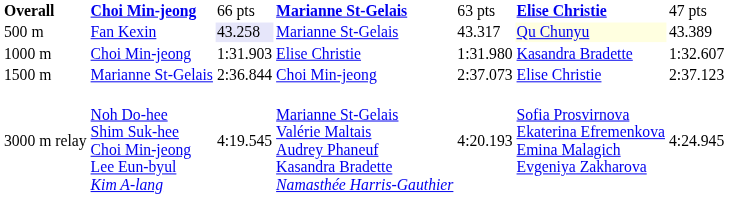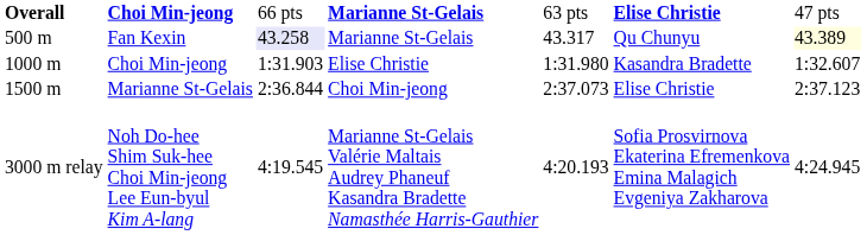Fan Kexin | column 6: lightyellow background -> no background
Fan Kexin | column 7: no background -> lightyellow background
